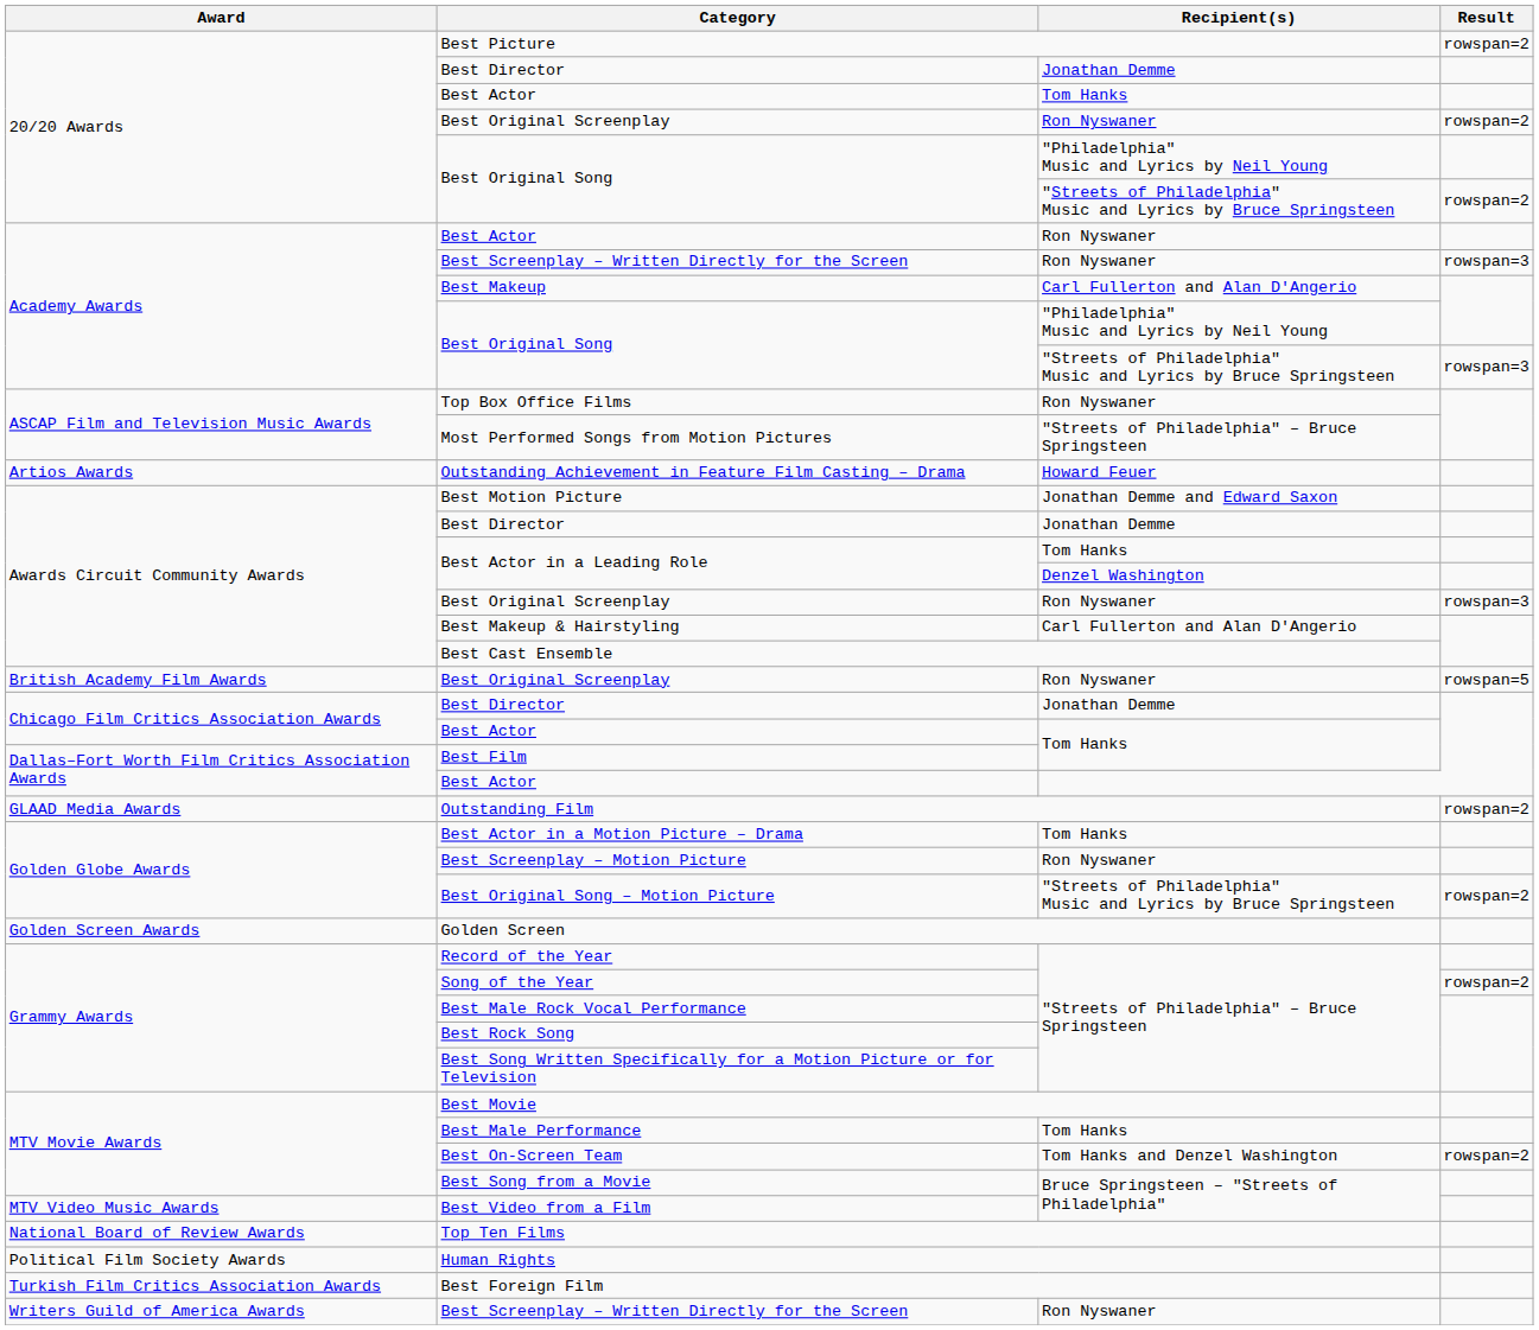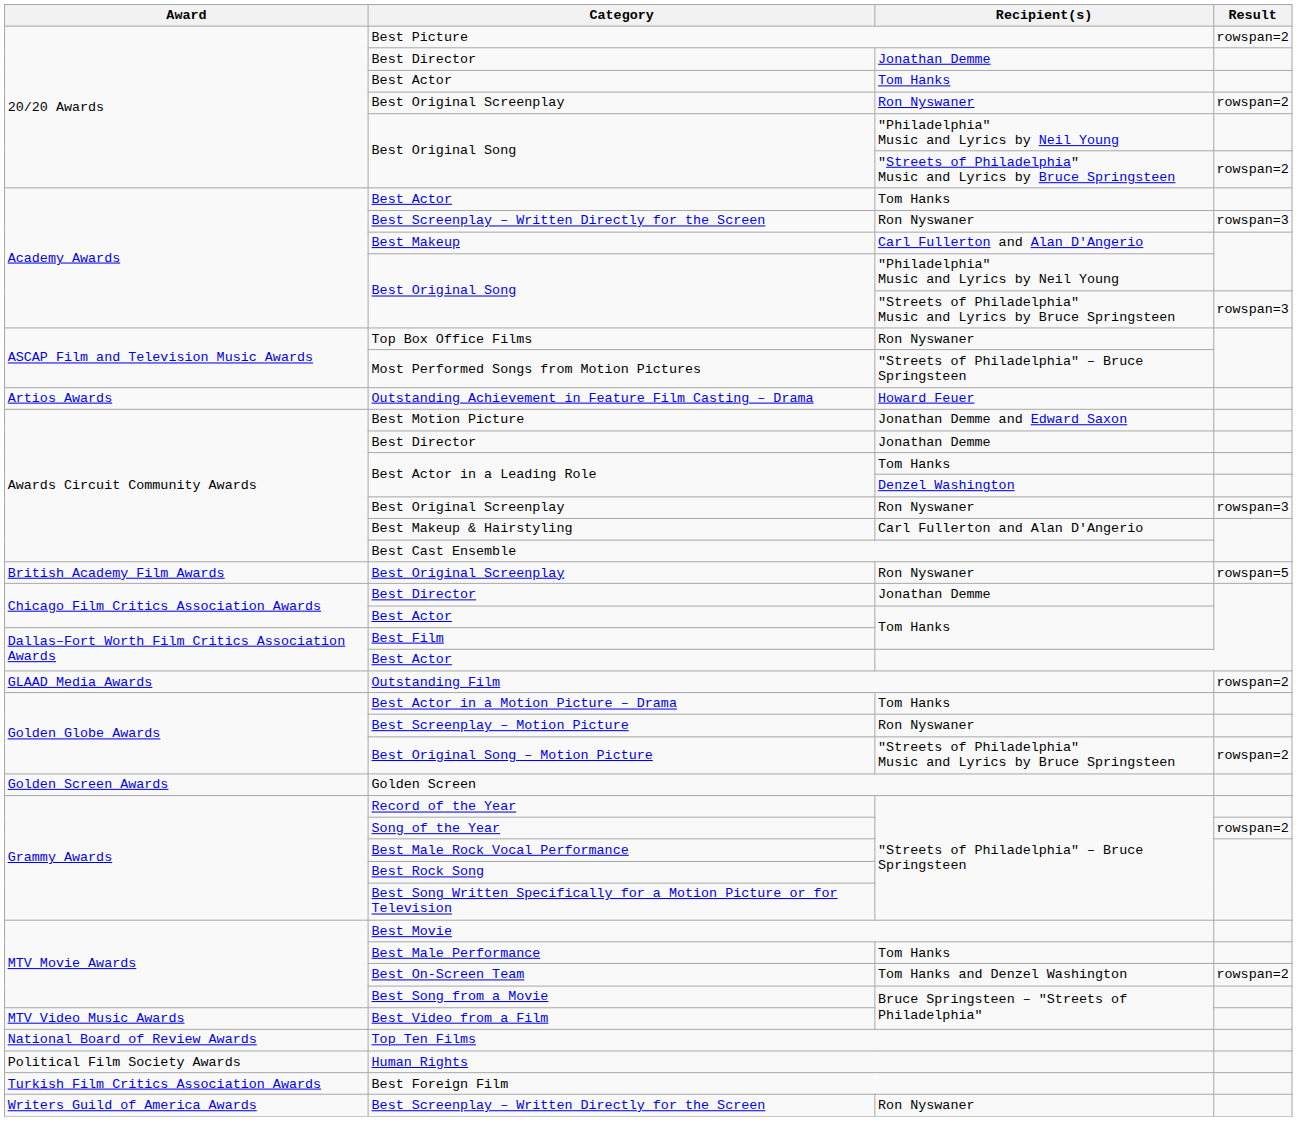Academy Awards / Best Actor | Recipient(s): Ron Nyswaner -> Tom Hanks
